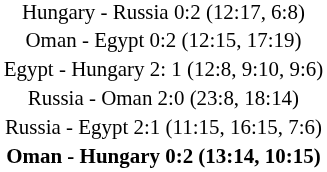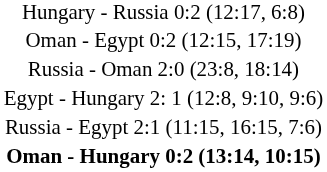row 3 | column 1: Egypt - Hungary 2: 1 (12:8, 9:10, 9:6) -> Russia - Oman 2:0 (23:8, 18:14)
row 4 | column 1: Russia - Oman 2:0 (23:8, 18:14) -> Egypt - Hungary 2: 1 (12:8, 9:10, 9:6)
